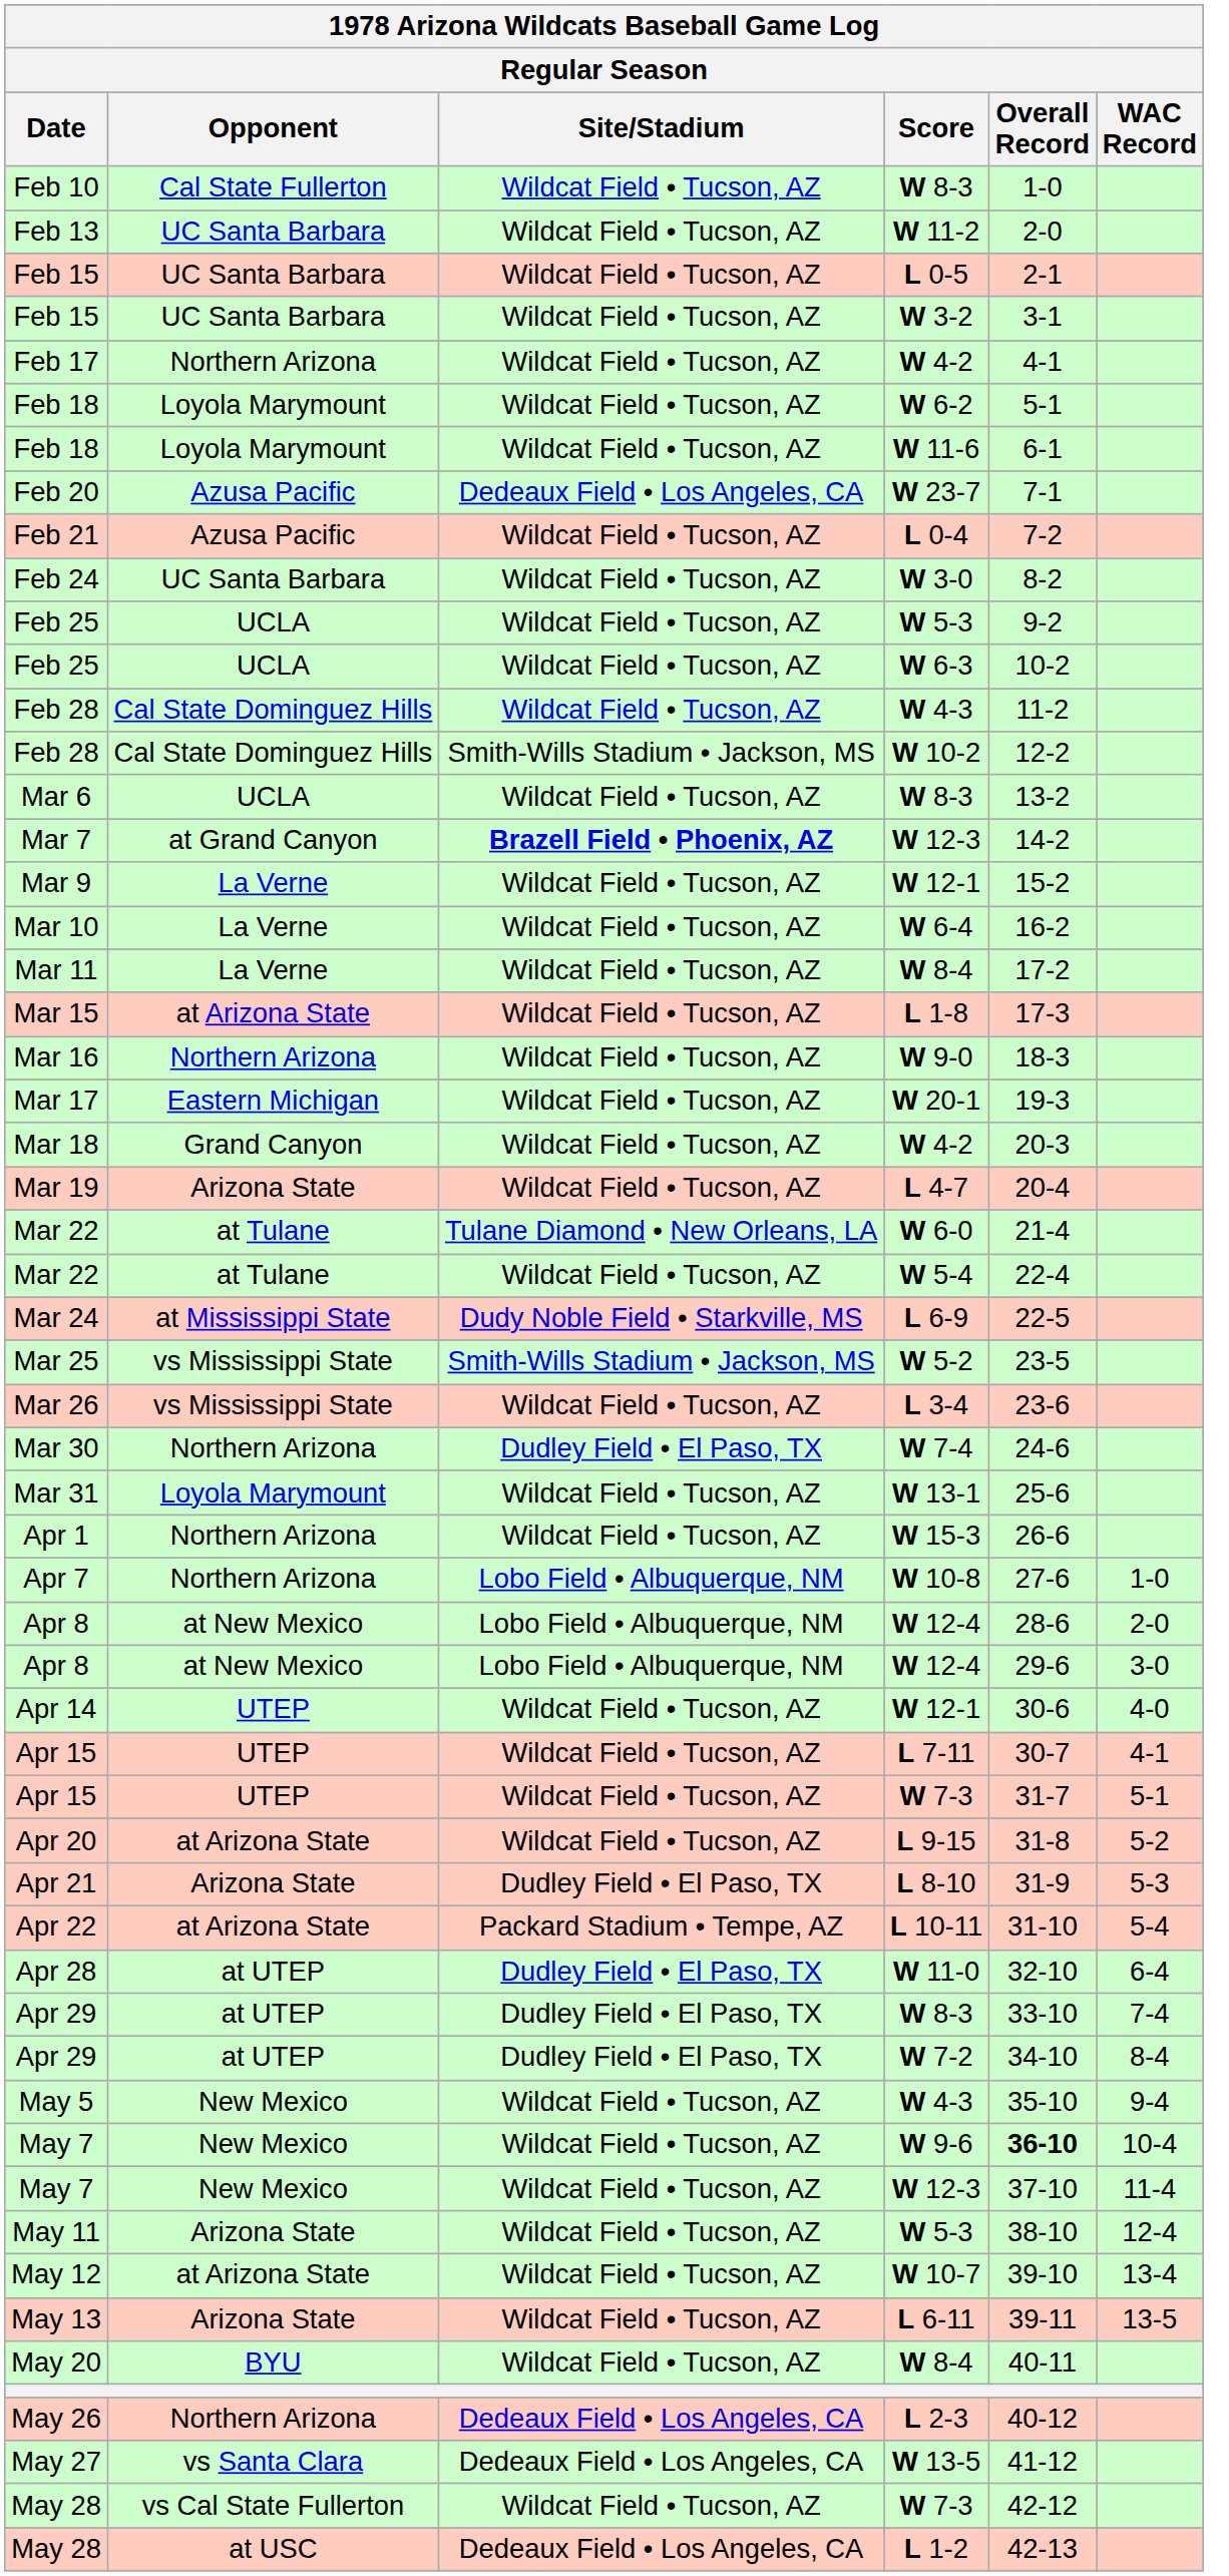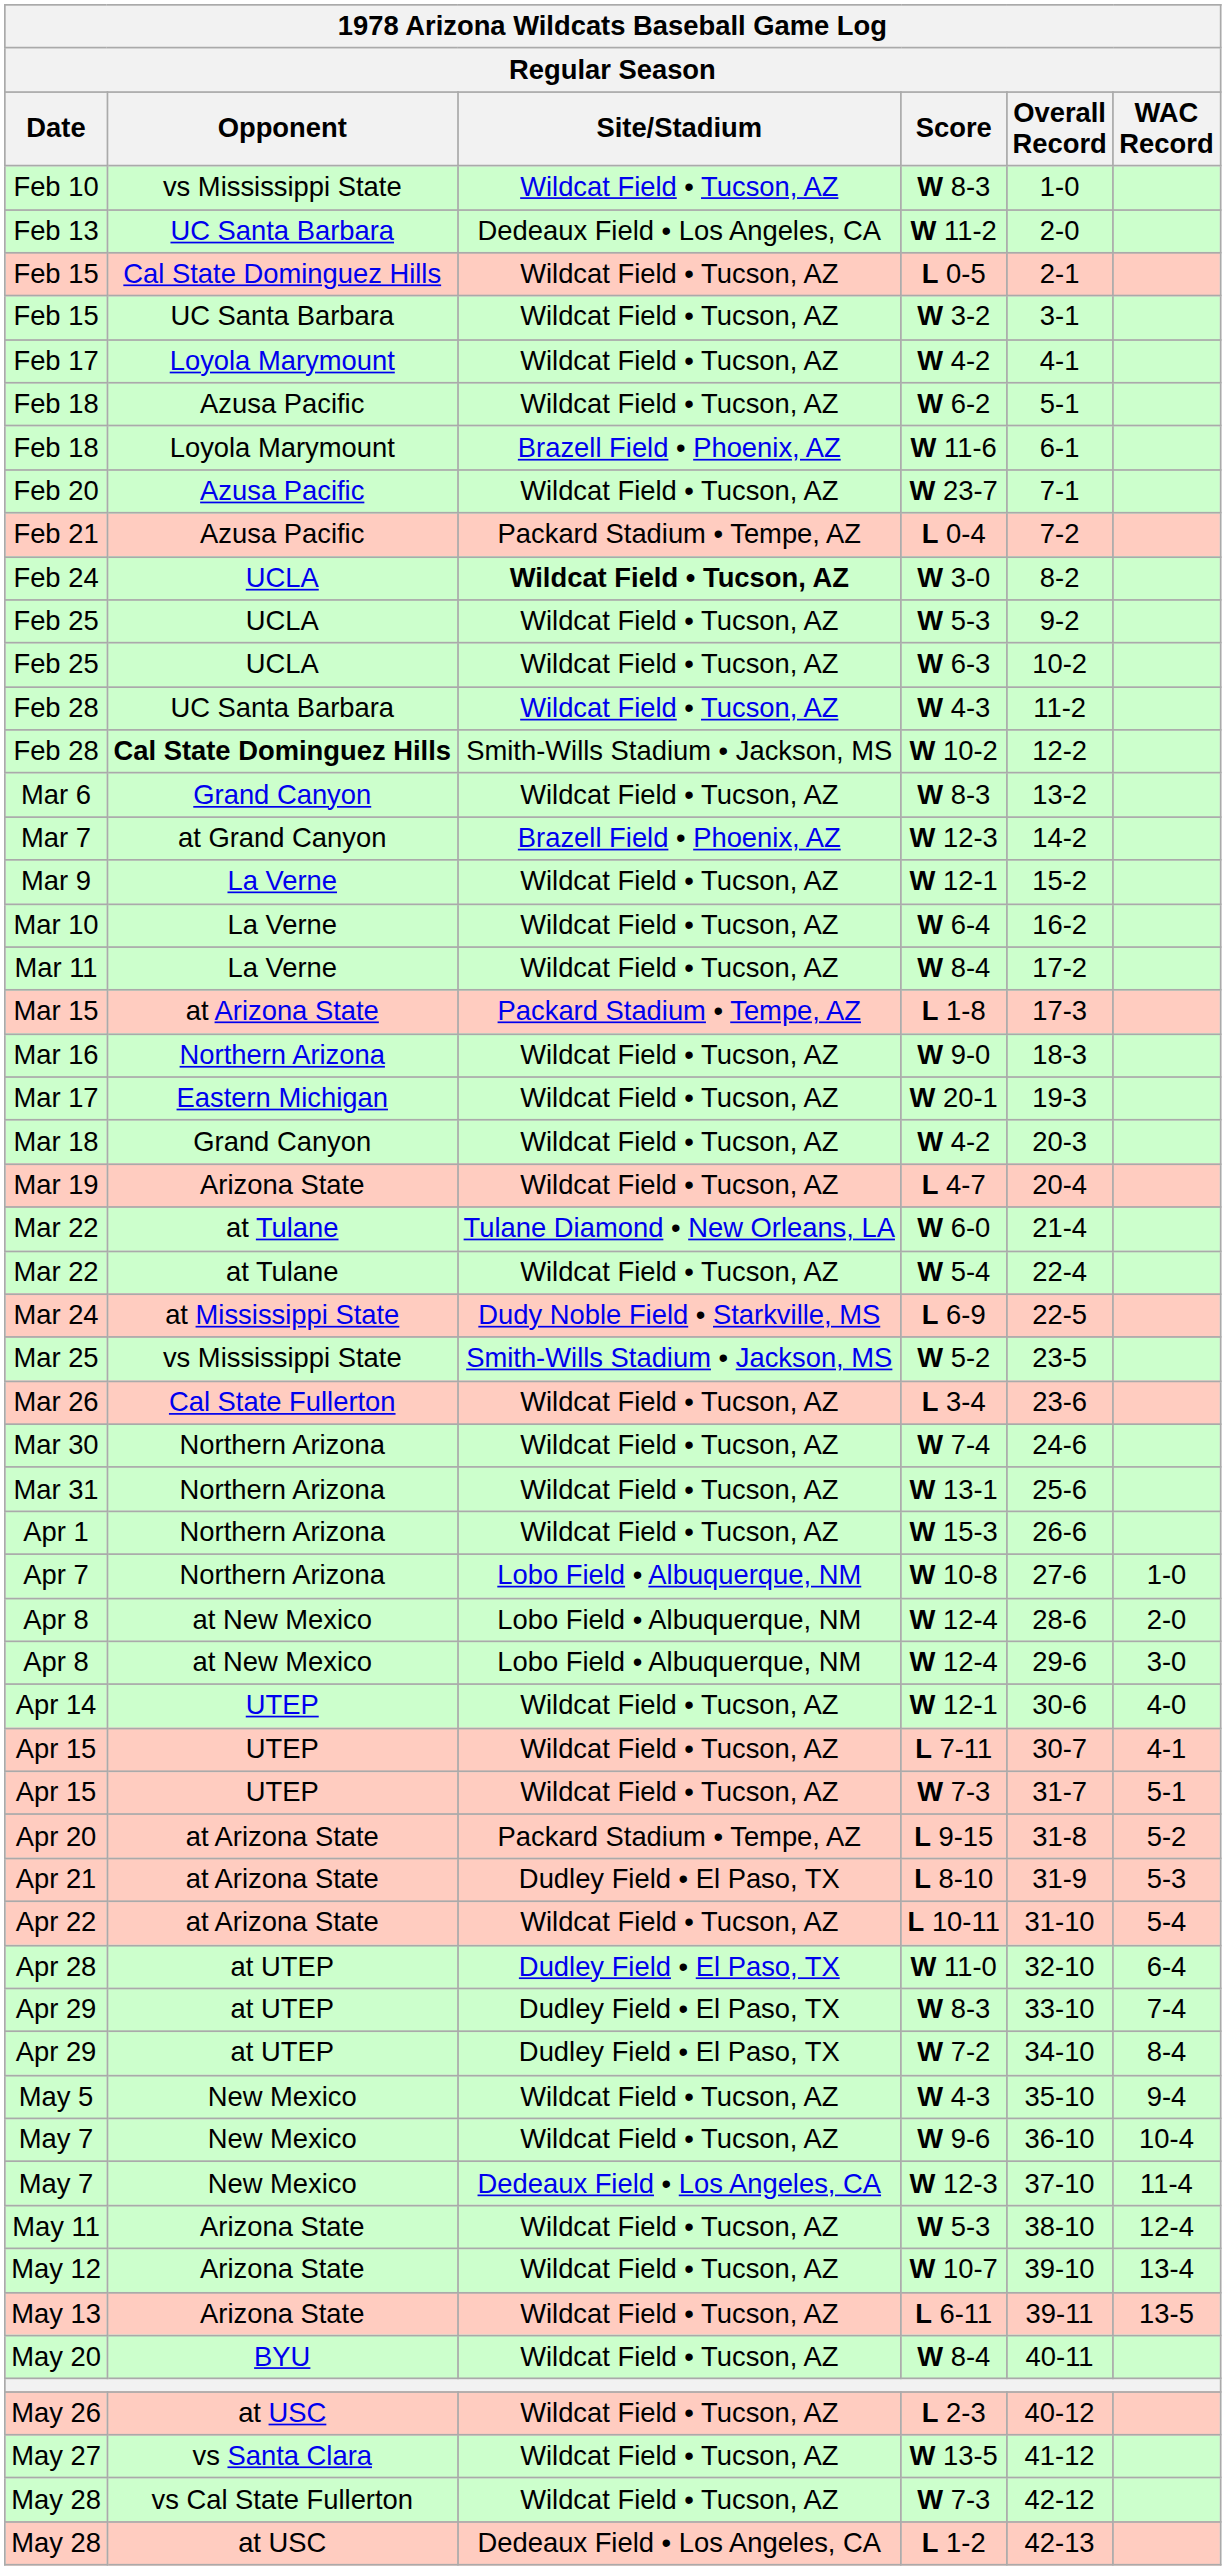Feb 10 | column 2: Cal State Fullerton -> vs Mississippi State
Feb 13 | column 3: Wildcat Field • Tucson, AZ -> Dedeaux Field • Los Angeles, CA
Feb 15 / L 0-5 | column 2: UC Santa Barbara -> Cal State Dominguez Hills
Feb 17 | column 2: Northern Arizona -> Loyola Marymount
Feb 18 / W 6-2 | column 2: Loyola Marymount -> Azusa Pacific
Feb 18 / W 11-6 | column 3: Wildcat Field • Tucson, AZ -> Brazell Field • Phoenix, AZ
Feb 20 | column 3: Dedeaux Field • Los Angeles, CA -> Wildcat Field • Tucson, AZ
Feb 21 | column 3: Wildcat Field • Tucson, AZ -> Packard Stadium • Tempe, AZ
Feb 24 | column 2: UC Santa Barbara -> UCLA
Feb 24 | column 3: normal -> bold
Feb 28 / W 4-3 | column 2: Cal State Dominguez Hills -> UC Santa Barbara
Feb 28 / W 10-2 | column 2: normal -> bold
Mar 6 | column 2: UCLA -> Grand Canyon
Mar 7 | column 3: bold -> normal
Mar 15 | column 3: Wildcat Field • Tucson, AZ -> Packard Stadium • Tempe, AZ
Mar 26 | column 2: vs Mississippi State -> Cal State Fullerton
Mar 30 | column 3: Dudley Field • El Paso, TX -> Wildcat Field • Tucson, AZ
Mar 31 | column 2: Loyola Marymount -> Northern Arizona
Apr 20 | column 3: Wildcat Field • Tucson, AZ -> Packard Stadium • Tempe, AZ
Apr 21 | column 2: Arizona State -> at Arizona State
Apr 22 | column 3: Packard Stadium • Tempe, AZ -> Wildcat Field • Tucson, AZ
May 7 / W 9-6 | column 5: bold -> normal
May 7 / W 12-3 | column 3: Wildcat Field • Tucson, AZ -> Dedeaux Field • Los Angeles, CA
May 12 | column 2: at Arizona State -> Arizona State
May 26 | column 2: Northern Arizona -> at USC
May 26 | column 3: Dedeaux Field • Los Angeles, CA -> Wildcat Field • Tucson, AZ
May 27 | column 3: Dedeaux Field • Los Angeles, CA -> Wildcat Field • Tucson, AZ
